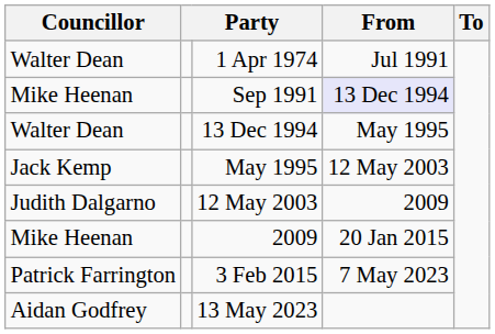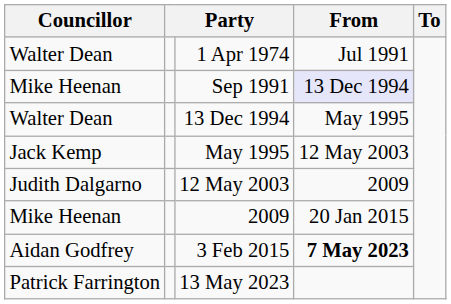3 Feb 2015 | Councillor: Patrick Farrington -> Aidan Godfrey
3 Feb 2015 | From: normal -> bold
13 May 2023 | Councillor: Aidan Godfrey -> Patrick Farrington
